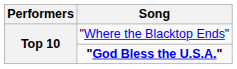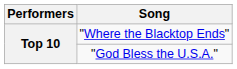"God Bless the U.S.A." | Song: bold -> normal
